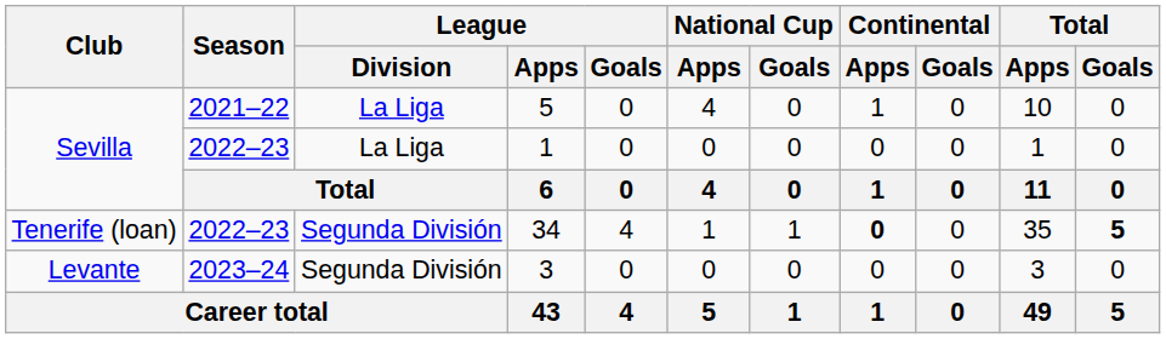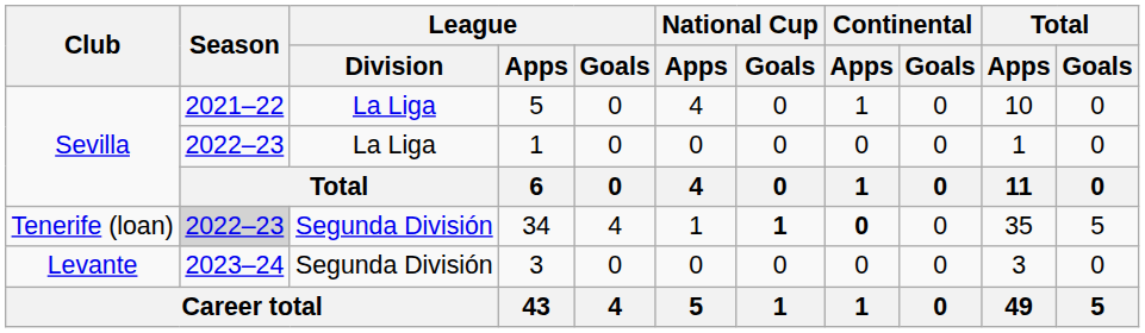34 | Season: no background -> lightgrey background
34 | National Cup / Goals: normal -> bold
34 | Total / Goals: bold -> normal
